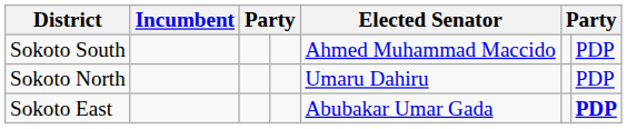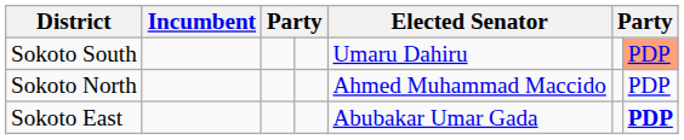Sokoto South | Elected Senator: Ahmed Muhammad Maccido -> Umaru Dahiru
Sokoto South | column 7: no background -> lightsalmon background
Sokoto North | Elected Senator: Umaru Dahiru -> Ahmed Muhammad Maccido
